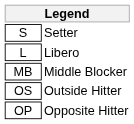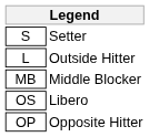L | column 2: Libero -> Outside Hitter
OS | column 2: Outside Hitter -> Libero
